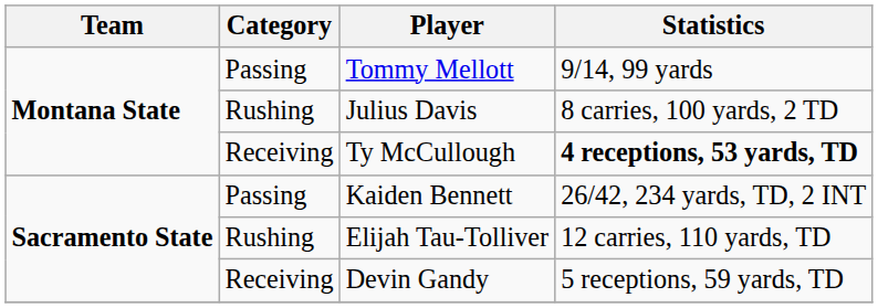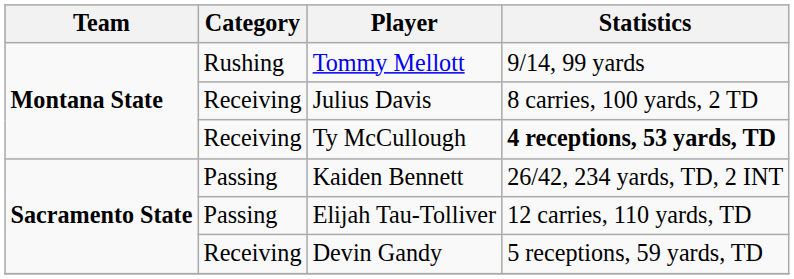Tommy Mellott | Category: Passing -> Rushing
Julius Davis | Category: Rushing -> Receiving
Elijah Tau-Tolliver | Category: Rushing -> Passing
